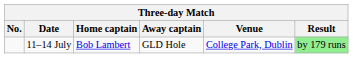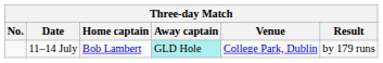11–14 July | Away captain: no background -> paleturquoise background
11–14 July | Result: lightgreen background -> no background
